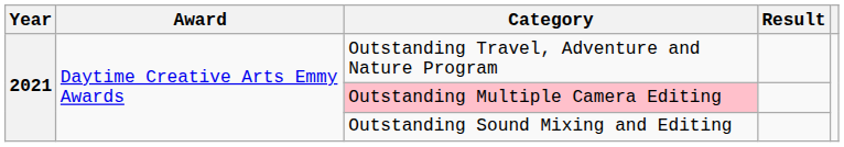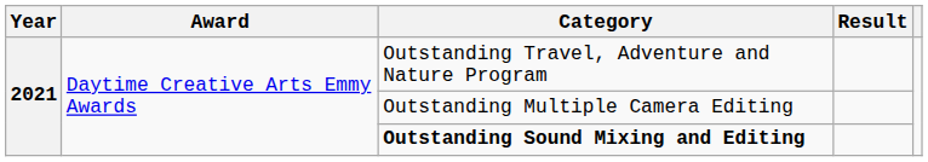Outstanding Multiple Camera Editing | Category: pink background -> no background
Outstanding Sound Mixing and Editing | Category: normal -> bold
